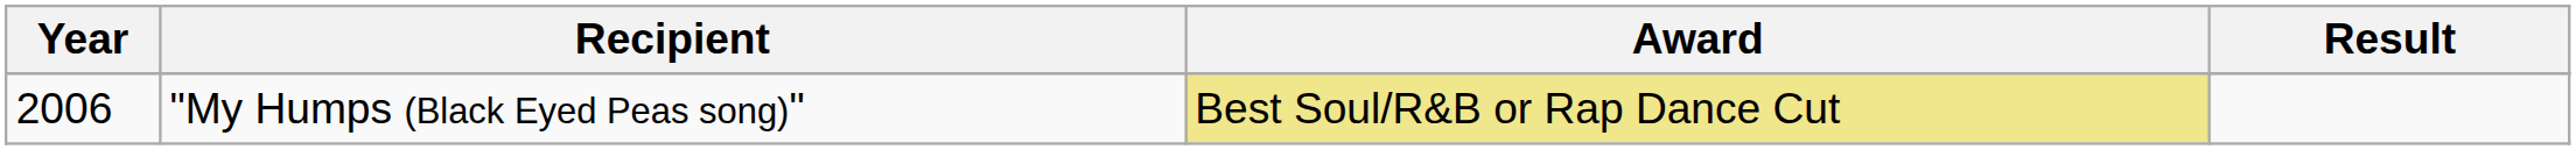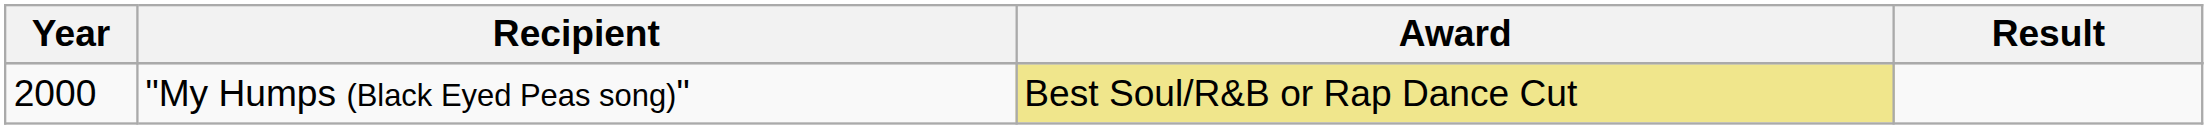"My Humps (Black Eyed Peas song)" | Year: 2006 -> 2000
